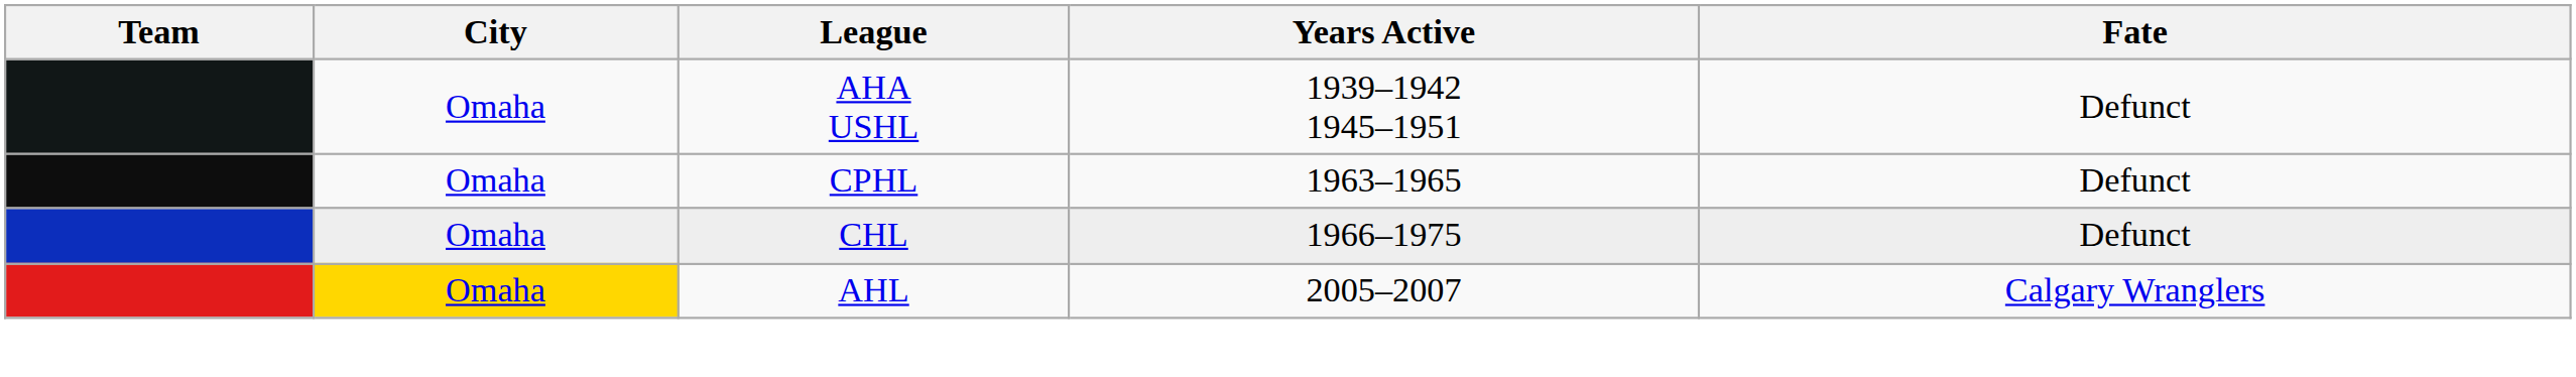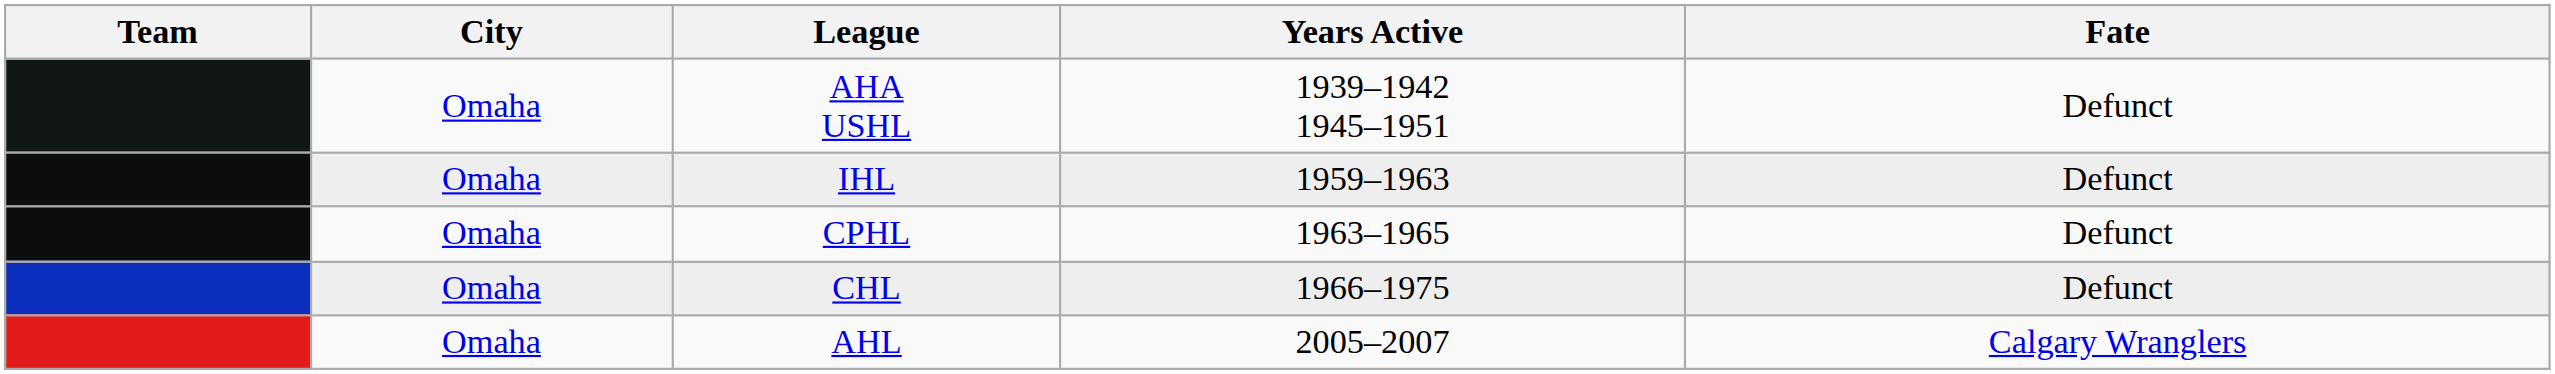+ row: Omaha | IHL | 1959–1963 | Defunct
AHL | City: gold background -> no background
